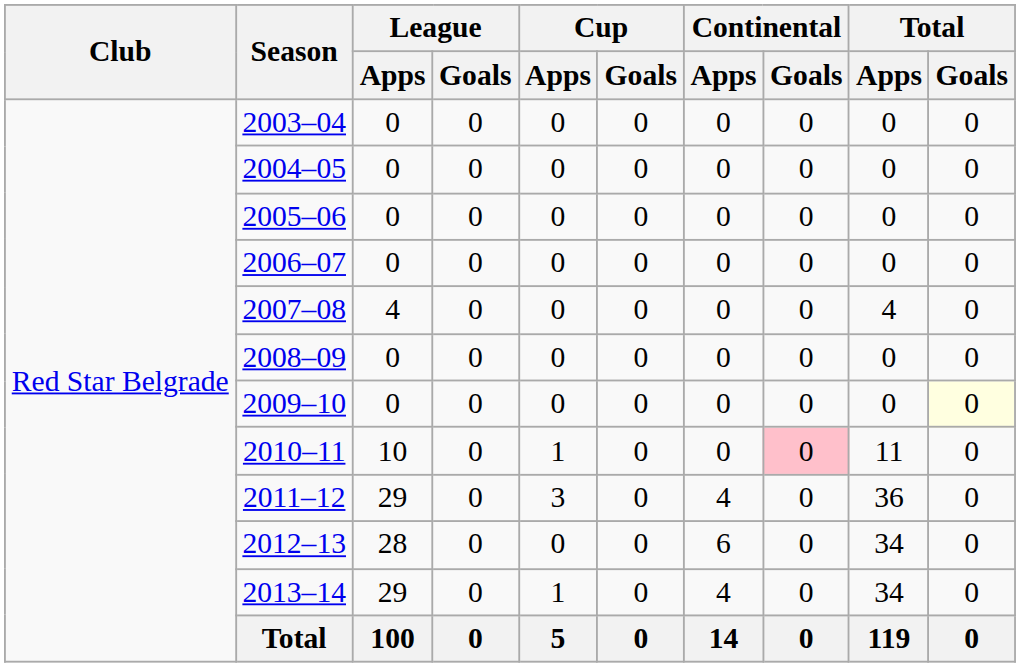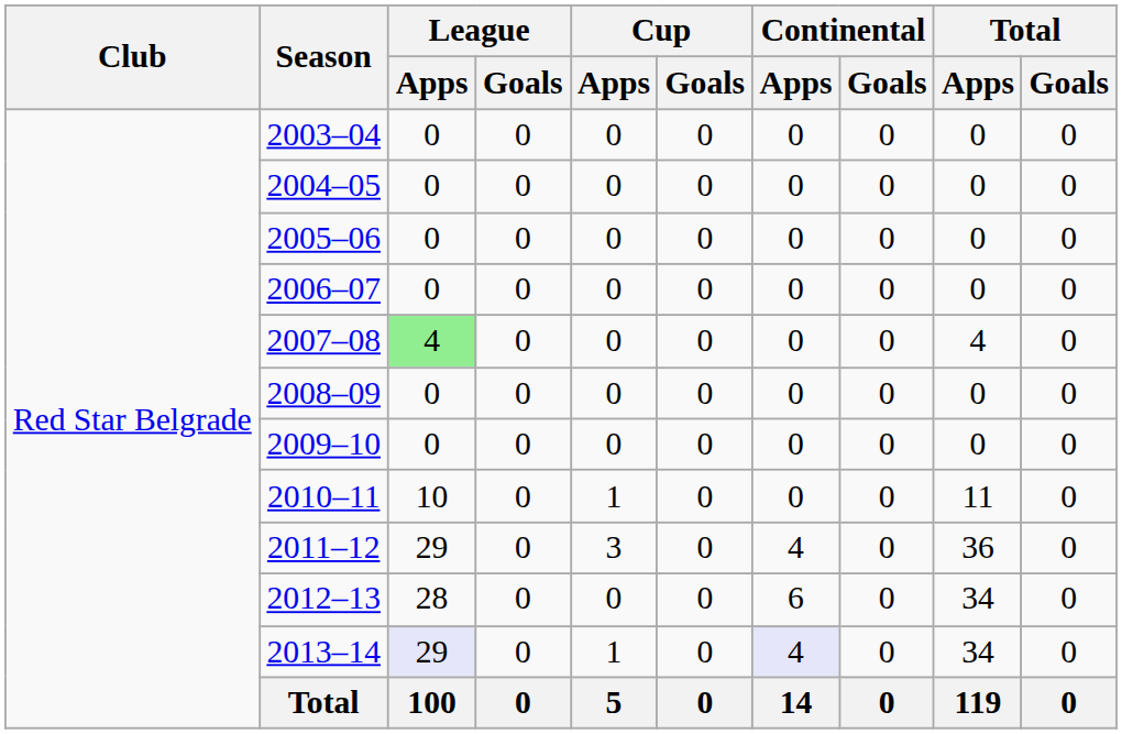2007–08 | League / Apps: no background -> lightgreen background
2009–10 | Total / Goals: lightyellow background -> no background
2010–11 | Continental / Goals: pink background -> no background
2013–14 | League / Apps: no background -> lavender background
2013–14 | Continental / Apps: no background -> lavender background
